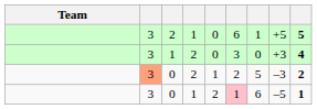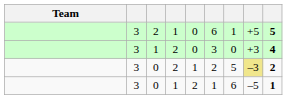row 4 | column 2: lightsalmon background -> no background
row 4 | column 8: no background -> khaki background
row 5 | column 6: pink background -> no background
